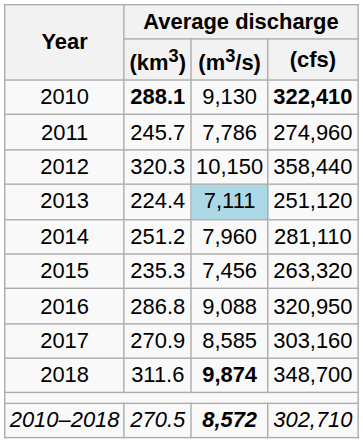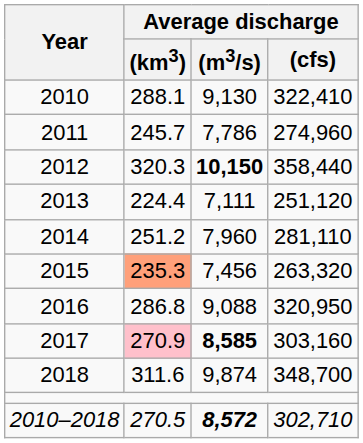2010 | Average discharge / (km3): bold -> normal
2010 | Average discharge / (cfs): bold -> normal
2012 | Average discharge / (m3/s): normal -> bold
2013 | Average discharge / (m3/s): lightblue background -> no background
2015 | Average discharge / (km3): no background -> lightsalmon background
2017 | Average discharge / (km3): no background -> pink background
2017 | Average discharge / (m3/s): normal -> bold
2018 | Average discharge / (m3/s): bold -> normal
